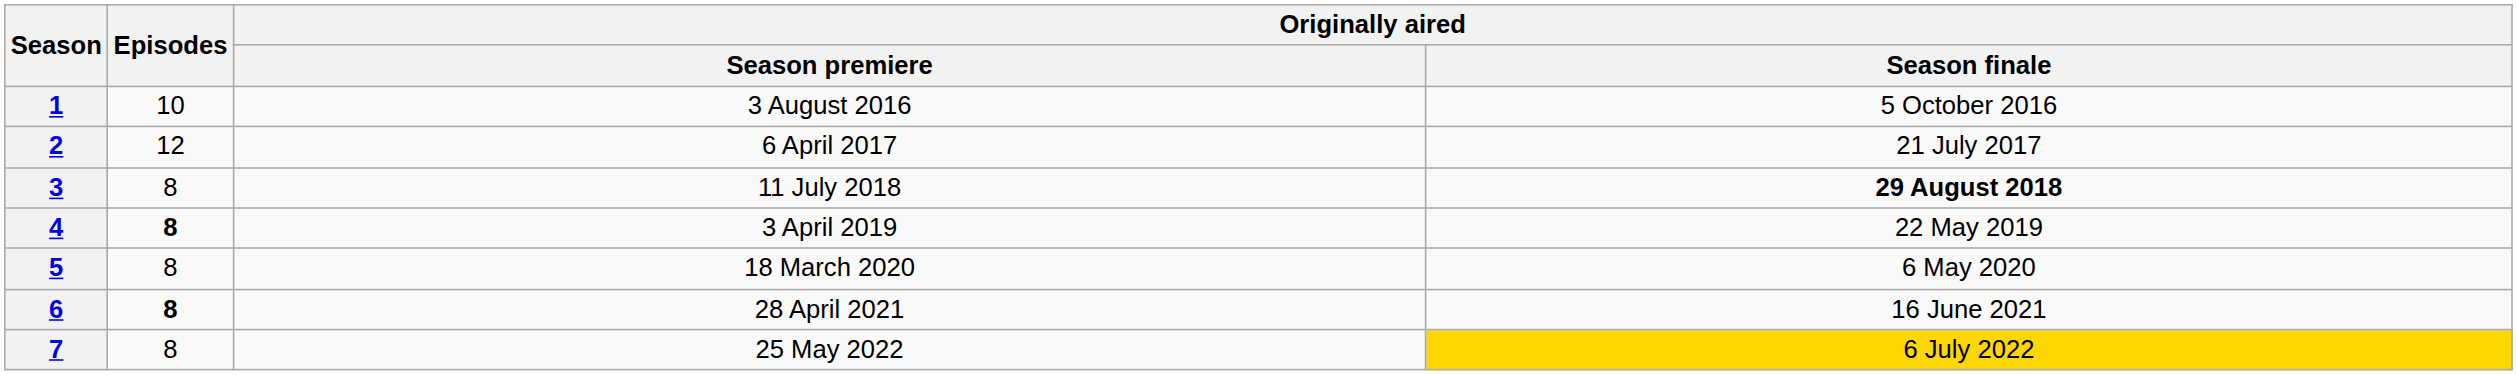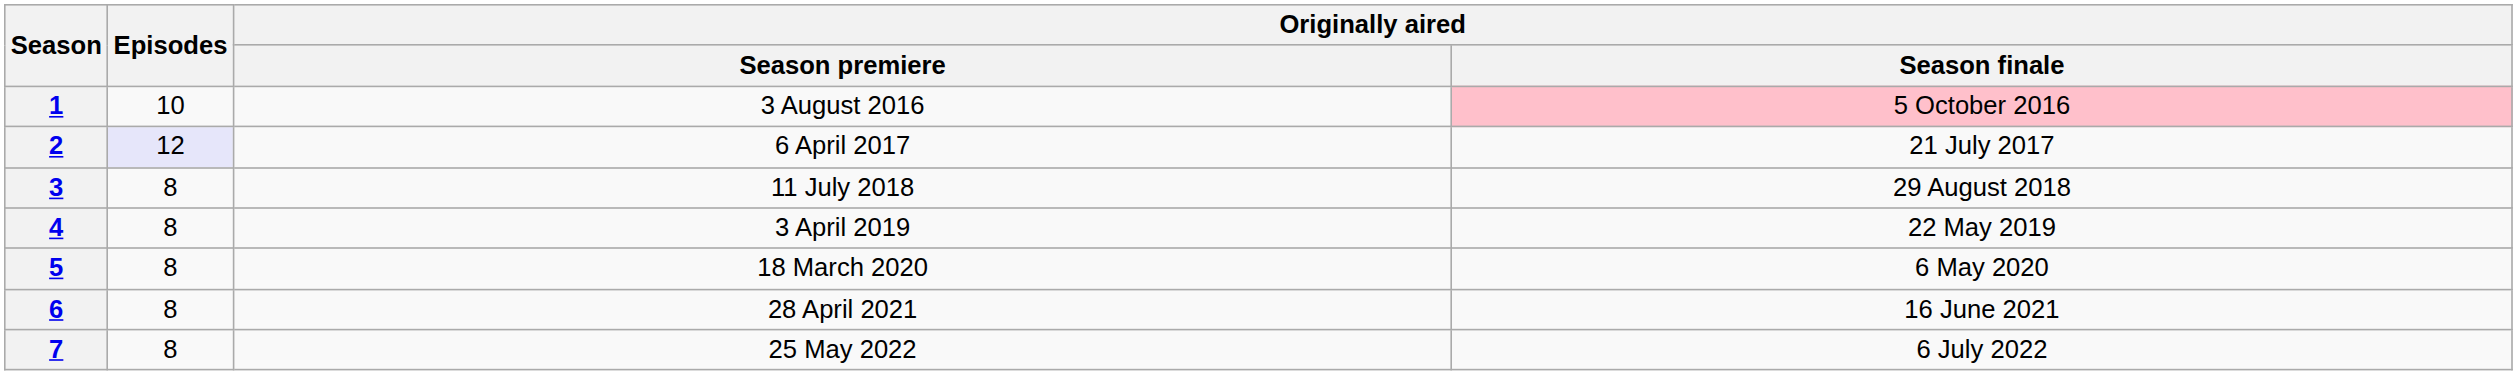1 | Originally aired / Season finale: no background -> pink background
2 | Episodes: no background -> lavender background
3 | Originally aired / Season finale: bold -> normal
4 | Episodes: bold -> normal
6 | Episodes: bold -> normal
7 | Originally aired / Season finale: gold background -> no background
